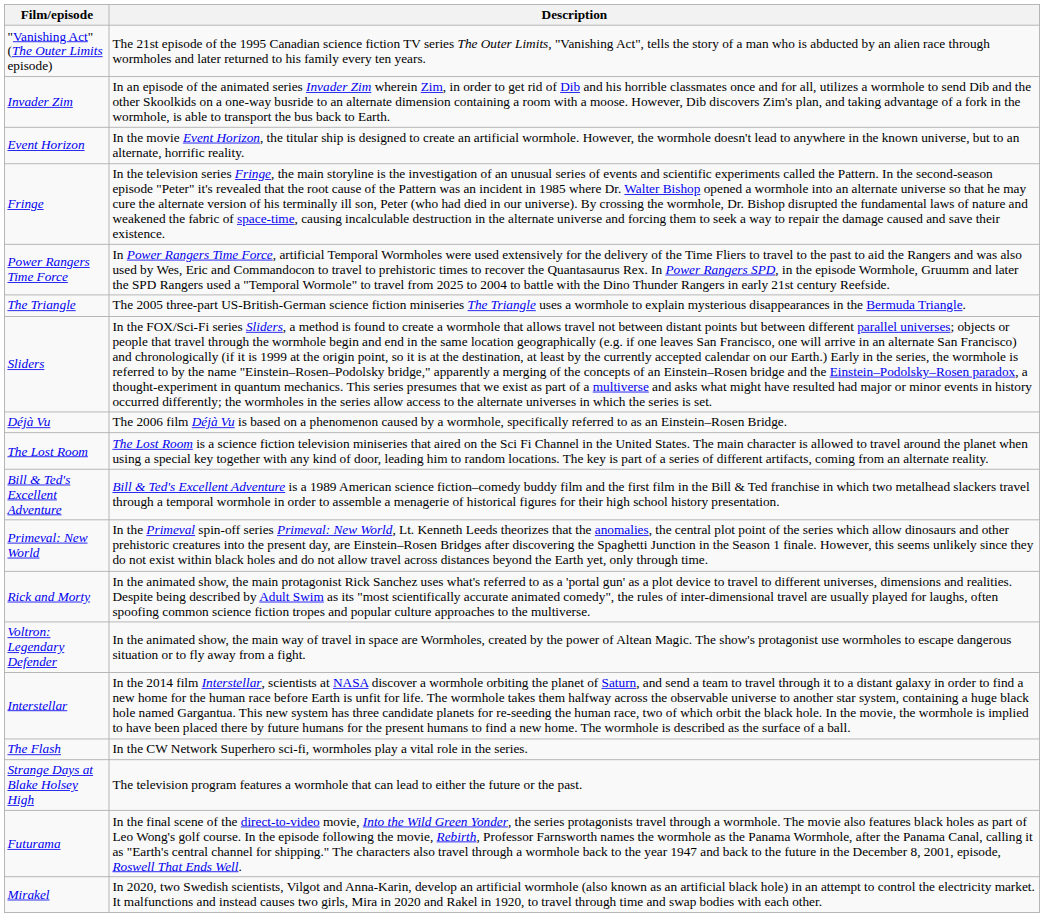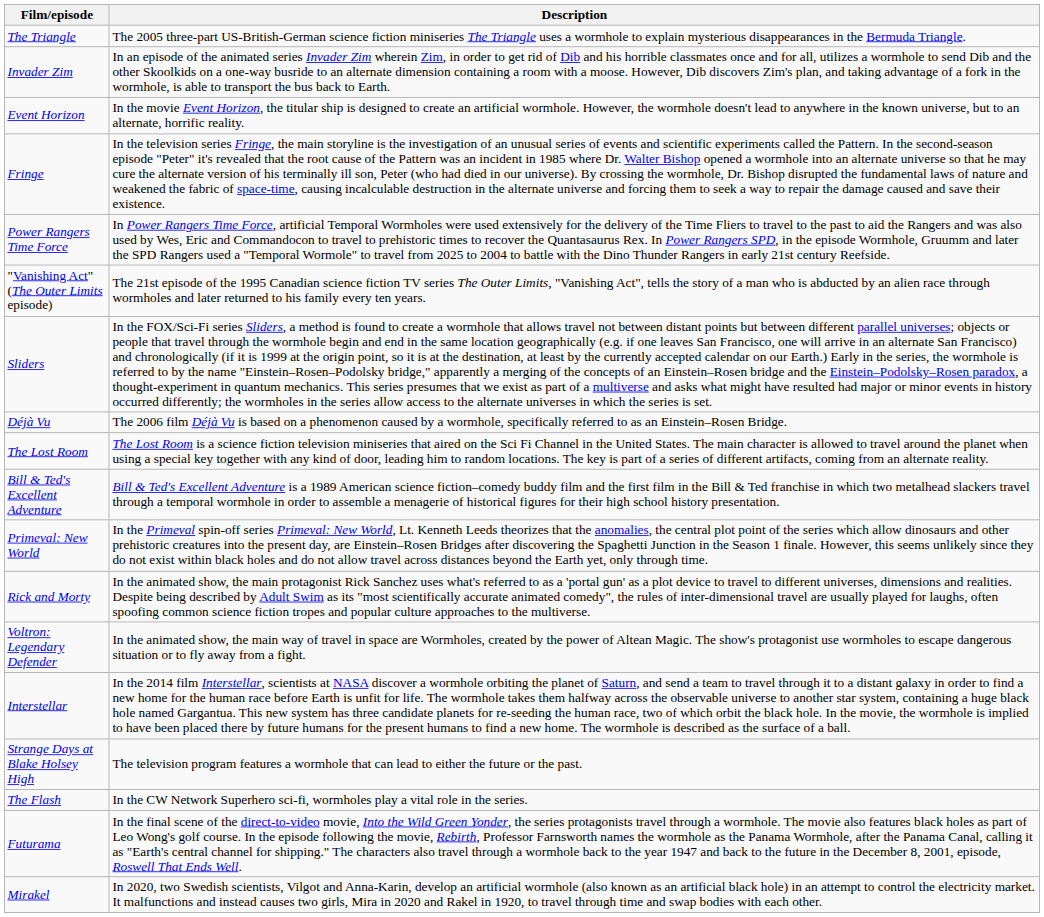rows swapped: The Triangle <-> "Vanishing Act" (The Outer Limits episode)
rows swapped: The Flash <-> Strange Days at Blake Holsey High
